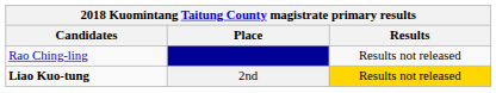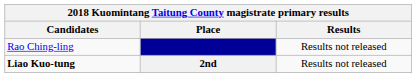Liao Kuo-tung | Place: normal -> bold
Liao Kuo-tung | Results: gold background -> no background
